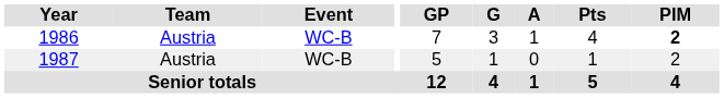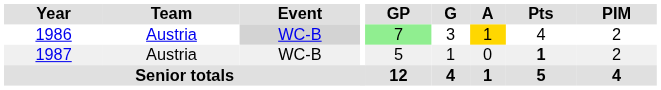1986 | Event: no background -> lightgrey background
1986 | GP: no background -> lightgreen background
1986 | A: no background -> gold background
1986 | PIM: bold -> normal
1987 | Pts: normal -> bold
